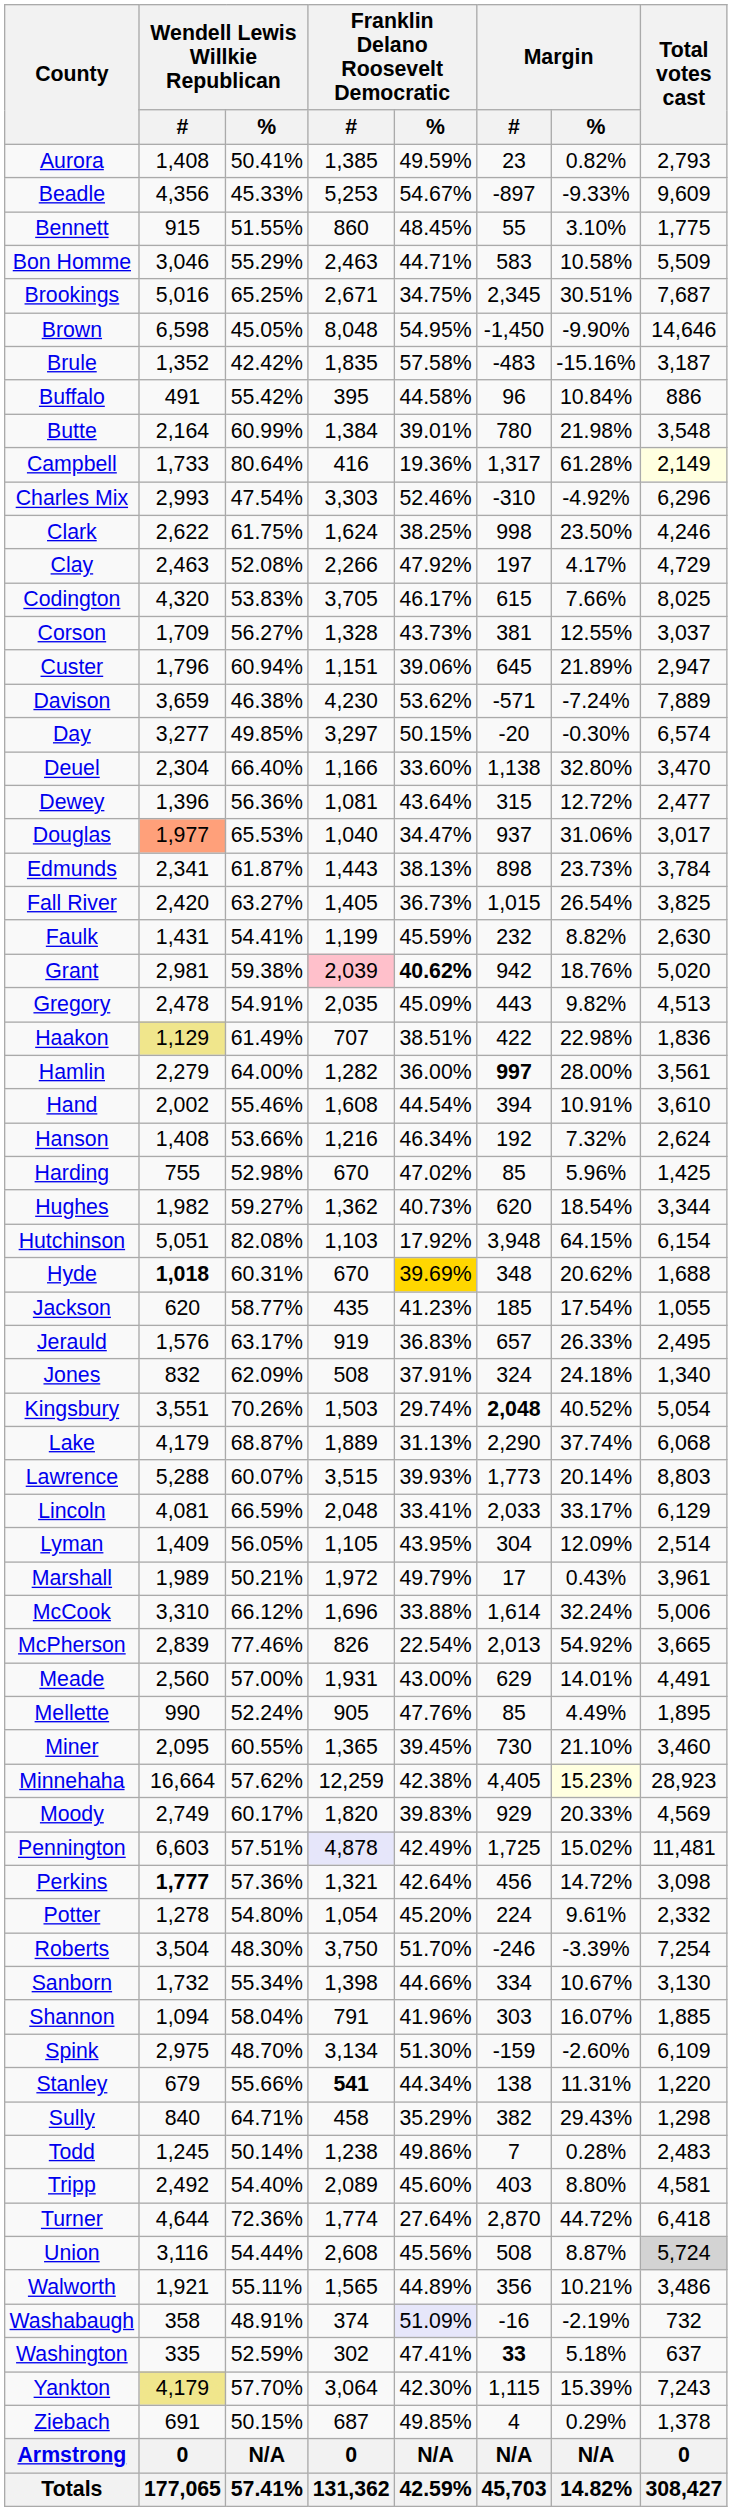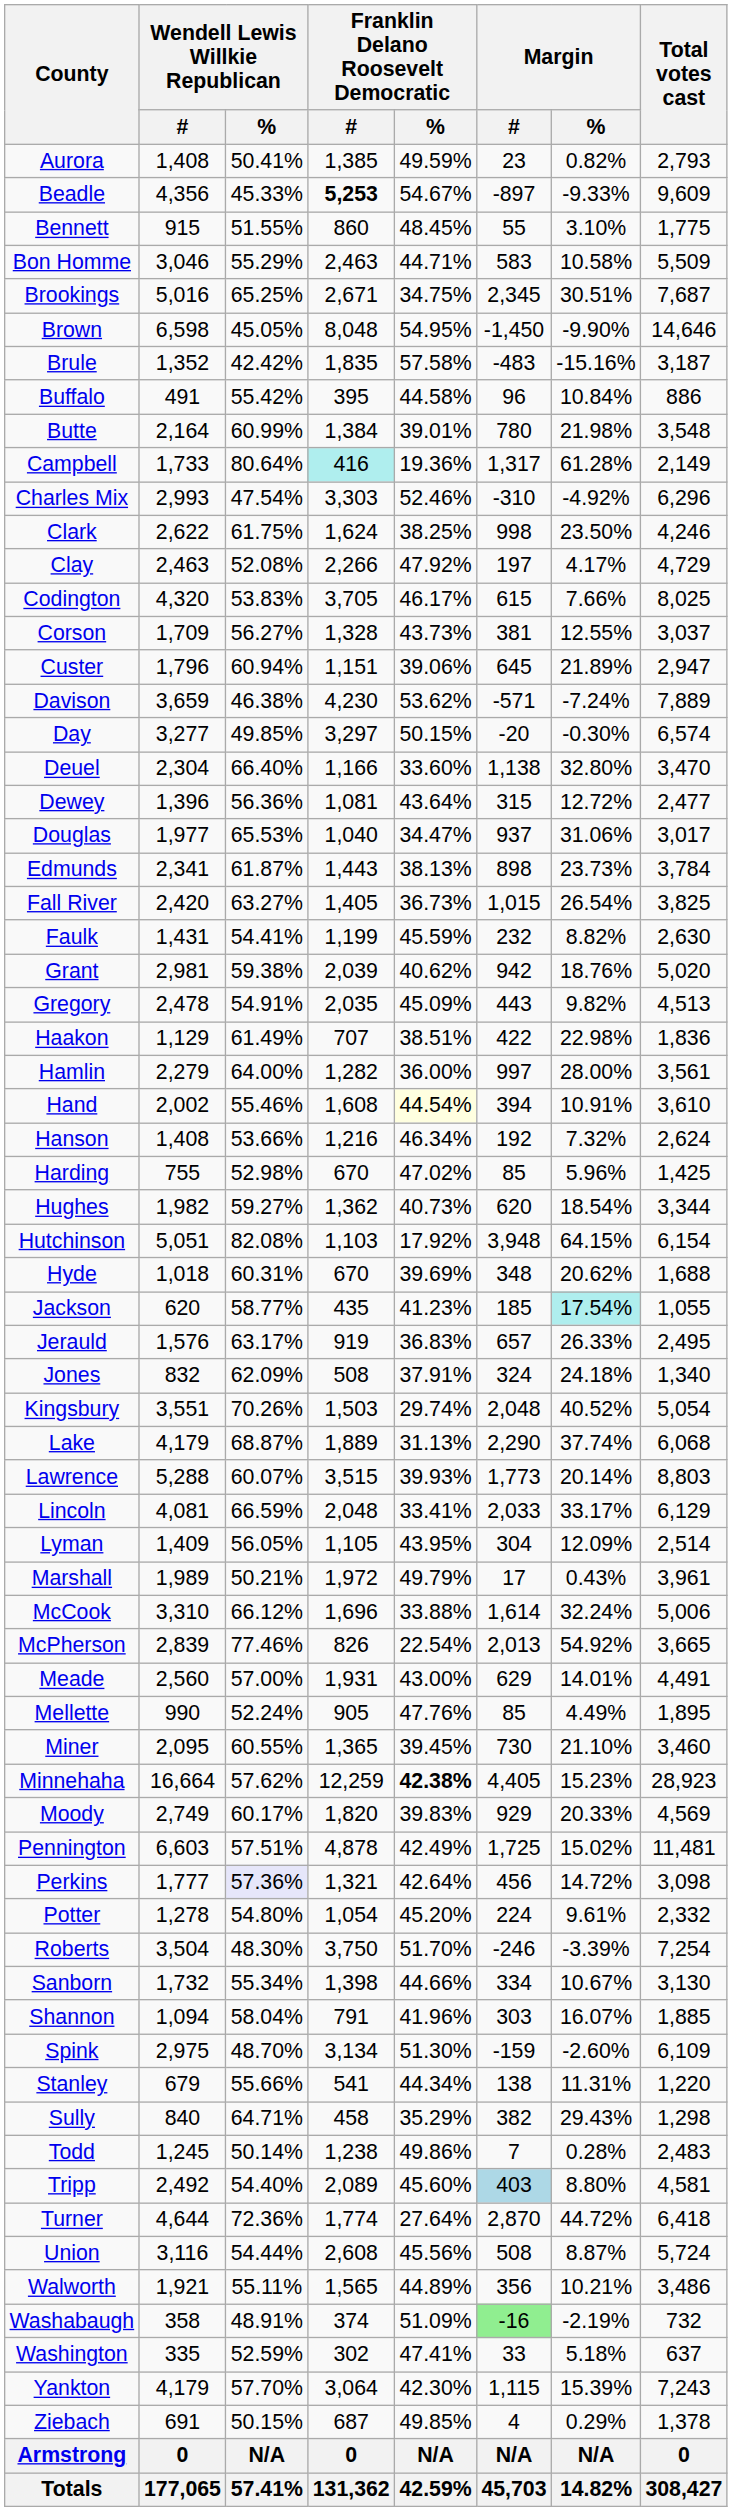Beadle | Franklin Delano Roosevelt Democratic / #: normal -> bold
Campbell | Franklin Delano Roosevelt Democratic / #: no background -> paleturquoise background
Campbell | Total votes cast: lightyellow background -> no background
Douglas | Wendell Lewis Willkie Republican / #: lightsalmon background -> no background
Grant | Franklin Delano Roosevelt Democratic / #: pink background -> no background
Grant | Franklin Delano Roosevelt Democratic / %: bold -> normal
Haakon | Wendell Lewis Willkie Republican / #: khaki background -> no background
Hamlin | Margin / #: bold -> normal
Hand | Franklin Delano Roosevelt Democratic / %: no background -> lightyellow background
Hyde | Wendell Lewis Willkie Republican / #: bold -> normal
Hyde | Franklin Delano Roosevelt Democratic / %: gold background -> no background
Jackson | Margin / %: no background -> paleturquoise background
Kingsbury | Margin / #: bold -> normal
Minnehaha | Franklin Delano Roosevelt Democratic / %: normal -> bold
Minnehaha | Margin / %: lightyellow background -> no background
Pennington | Franklin Delano Roosevelt Democratic / #: lavender background -> no background
Perkins | Wendell Lewis Willkie Republican / #: bold -> normal
Perkins | Wendell Lewis Willkie Republican / %: no background -> lavender background
Stanley | Franklin Delano Roosevelt Democratic / #: bold -> normal
Tripp | Margin / #: no background -> lightblue background
Union | Total votes cast: lightgrey background -> no background
Washabaugh | Franklin Delano Roosevelt Democratic / %: lavender background -> no background
Washabaugh | Margin / #: no background -> lightgreen background
Washington | Margin / #: bold -> normal
Yankton | Wendell Lewis Willkie Republican / #: khaki background -> no background
